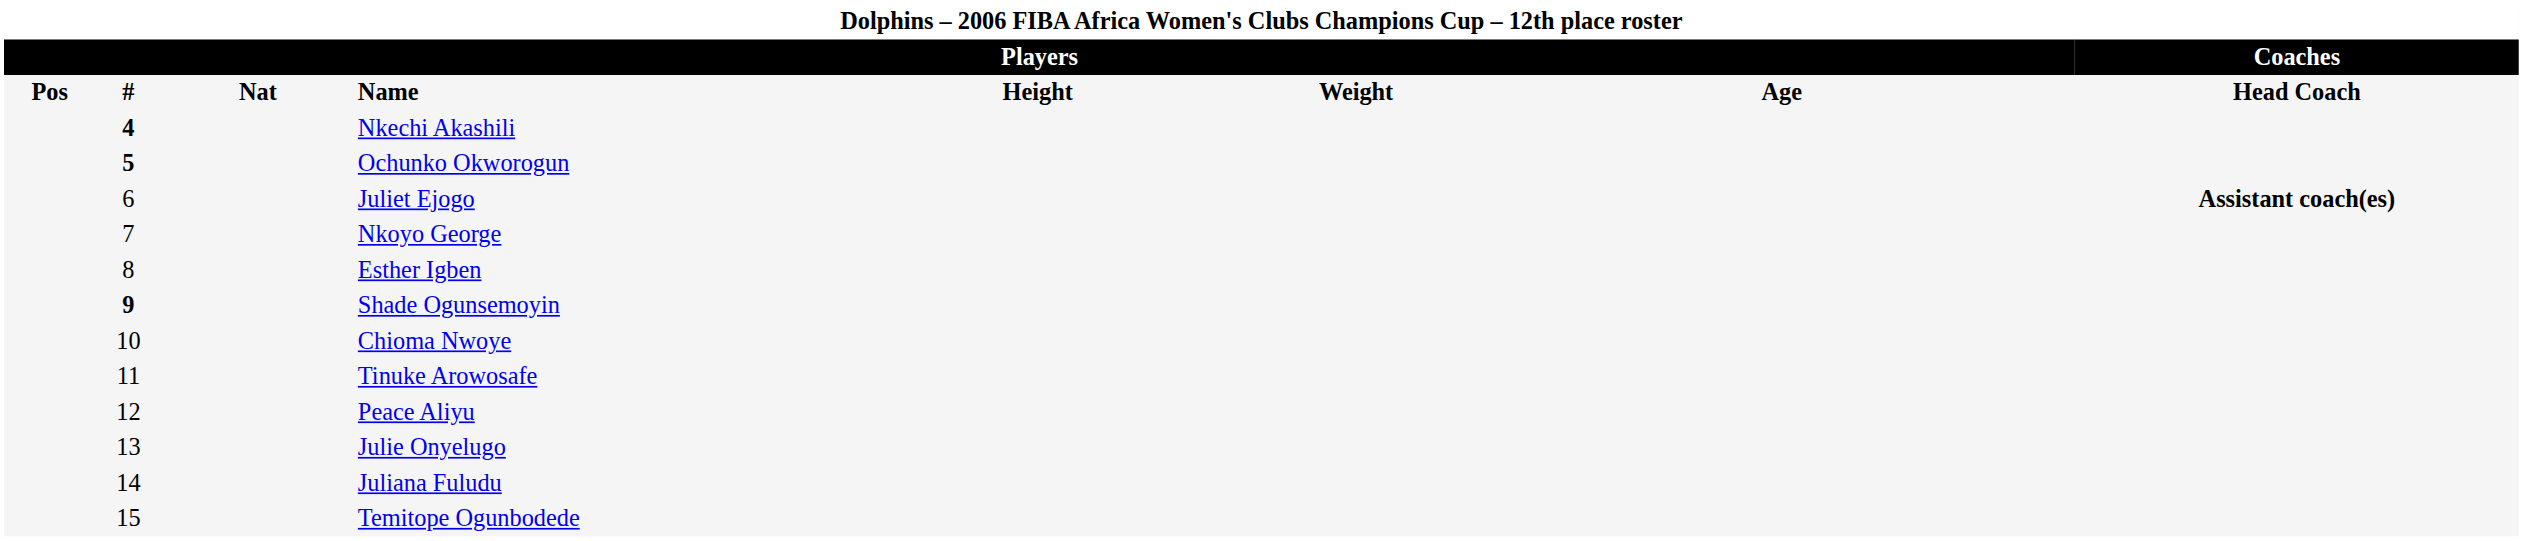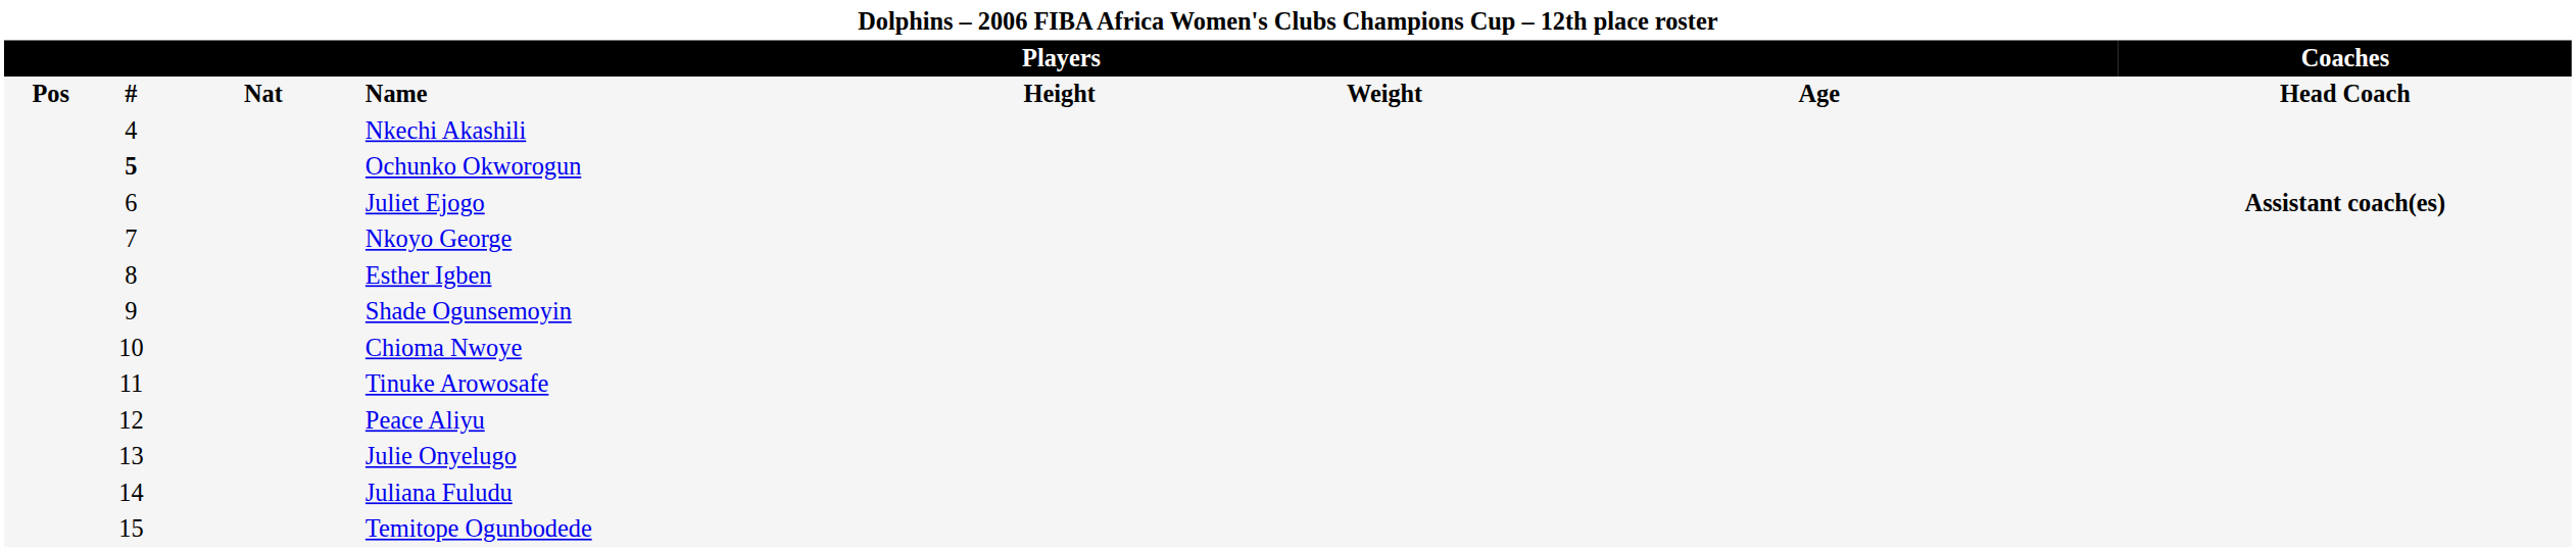Nkechi Akashili | column 2: bold -> normal
Shade Ogunsemoyin | column 2: bold -> normal
